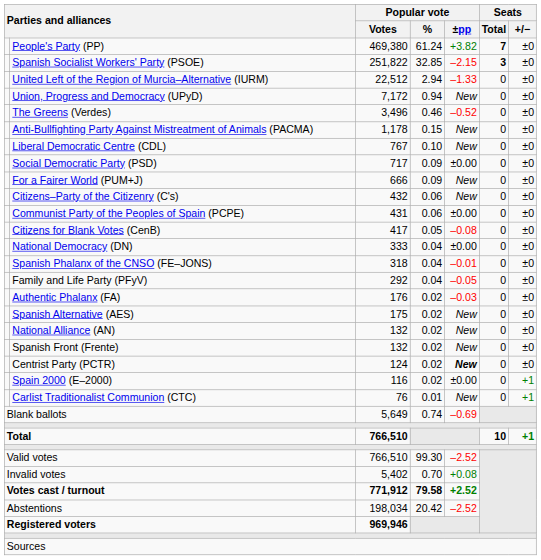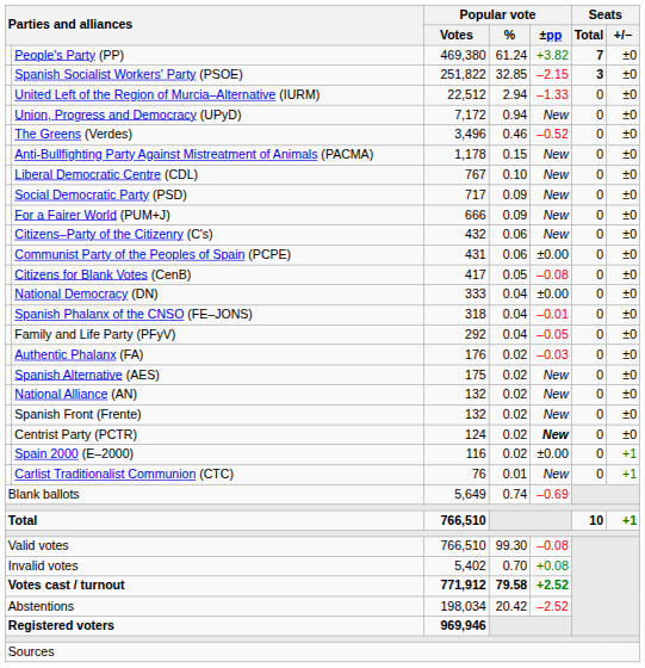Social Democratic Party (PSD) | Popular vote / ±pp: ±0.00 -> New
Valid votes | Popular vote / ±pp: –2.52 -> –0.08
